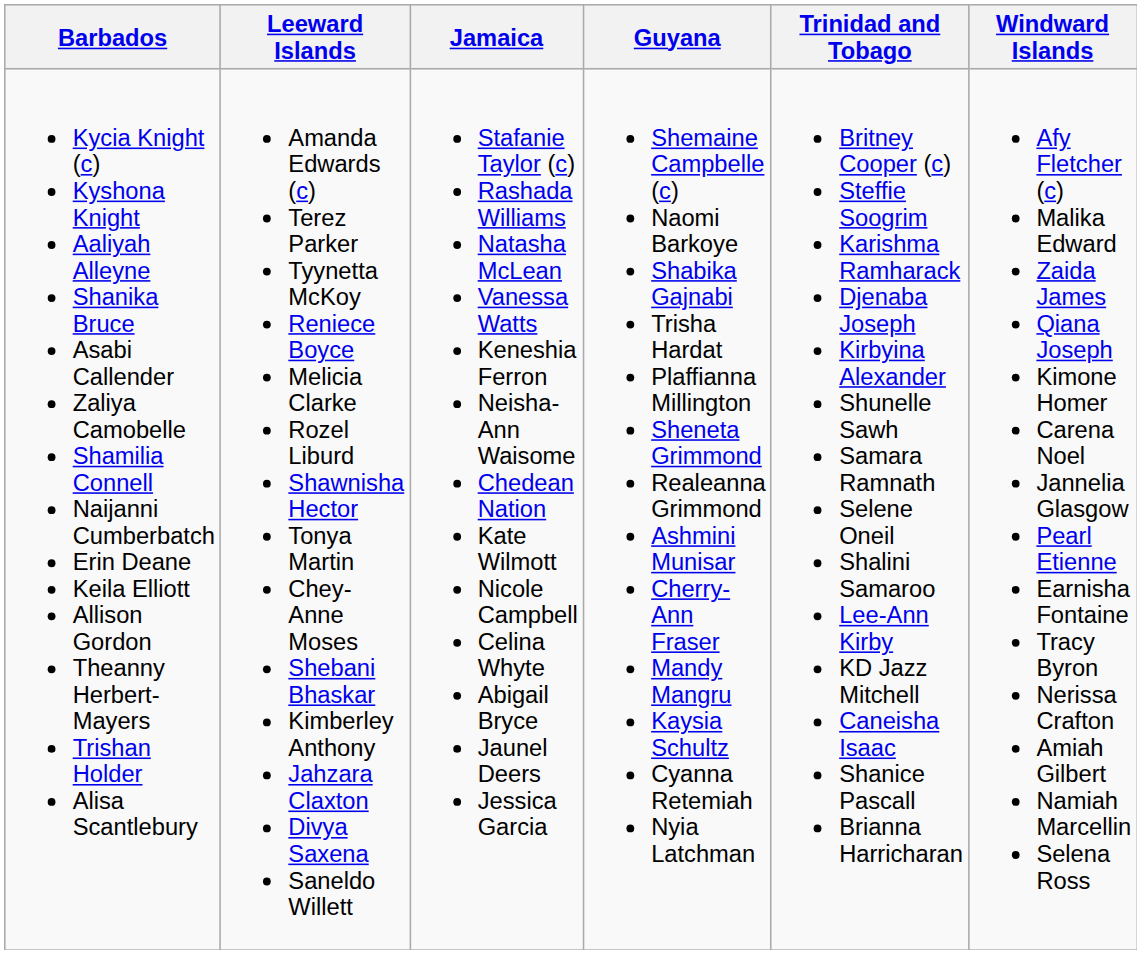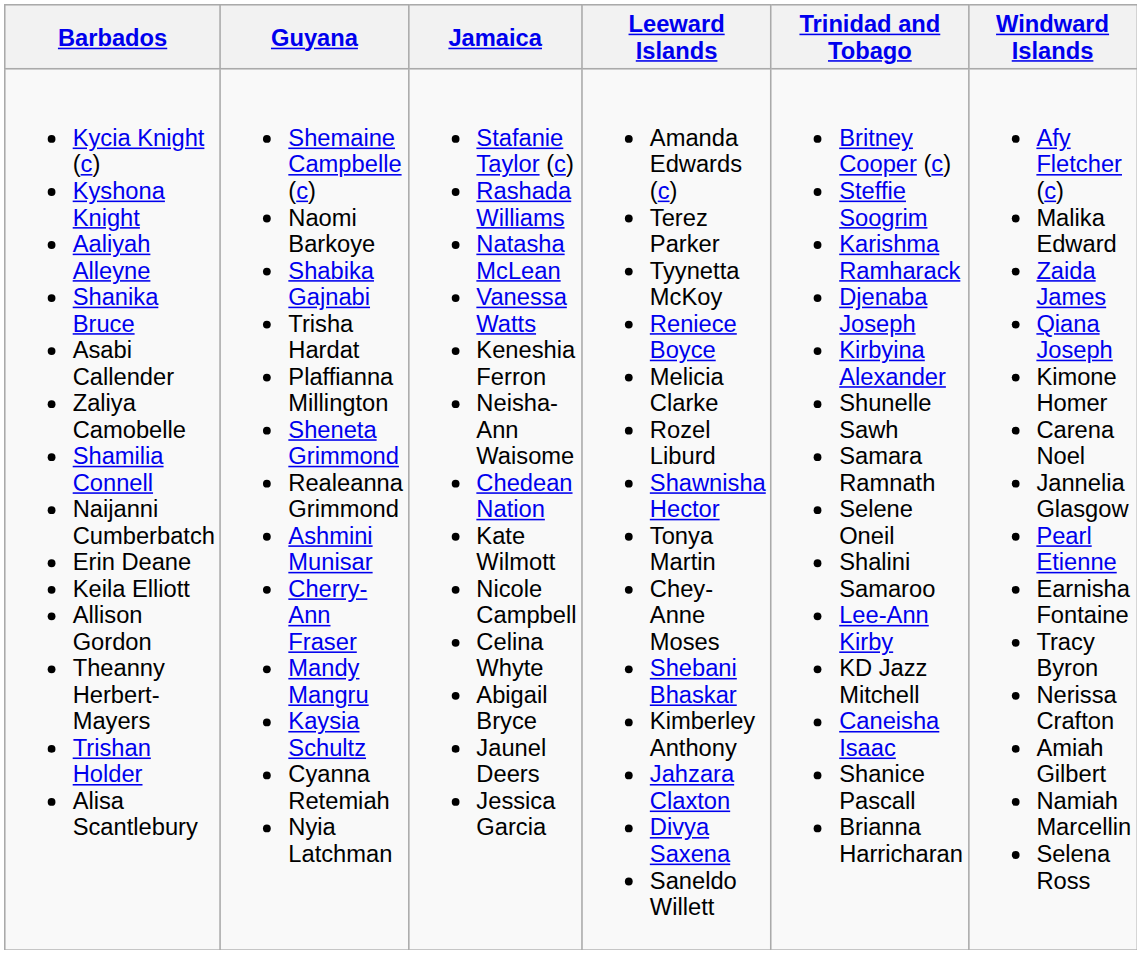columns swapped: Guyana <-> Leeward Islands
